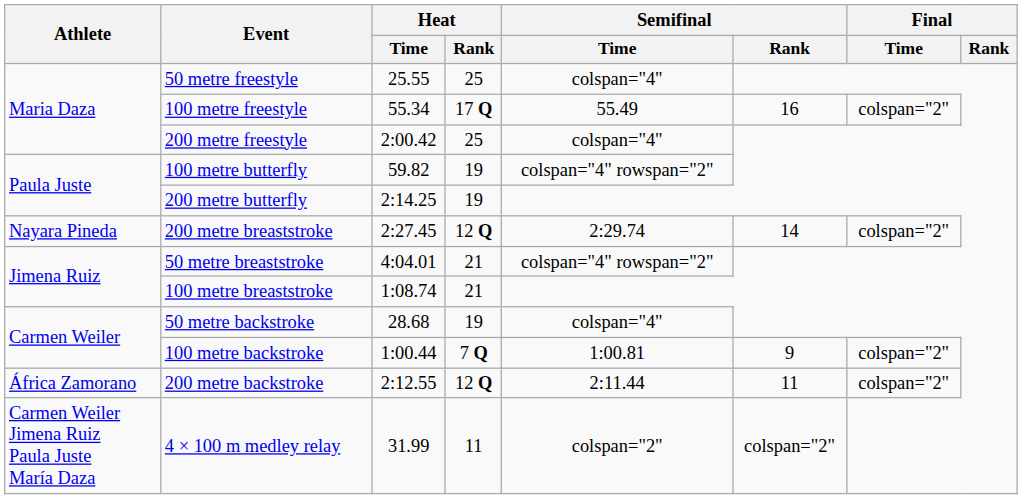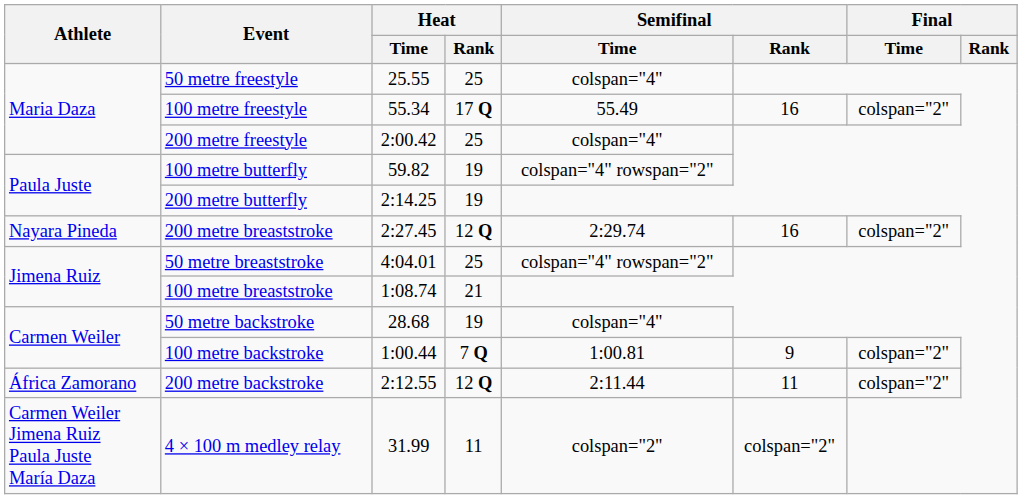200 metre breaststroke | Semifinal / Rank: 14 -> 16
50 metre breaststroke | Heat / Rank: 21 -> 25
